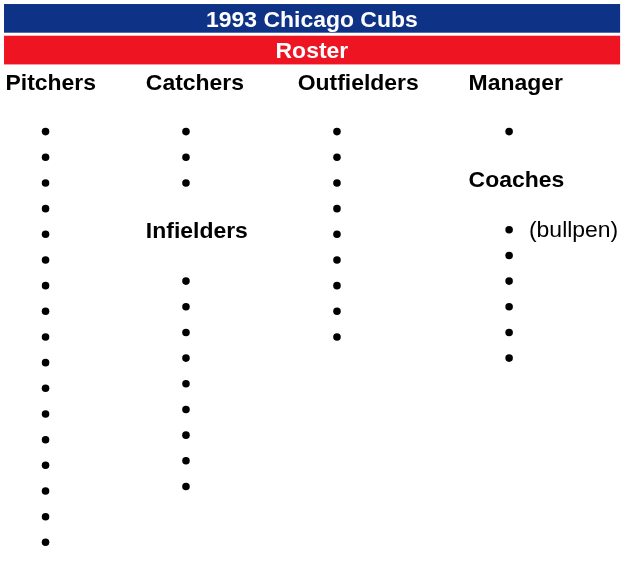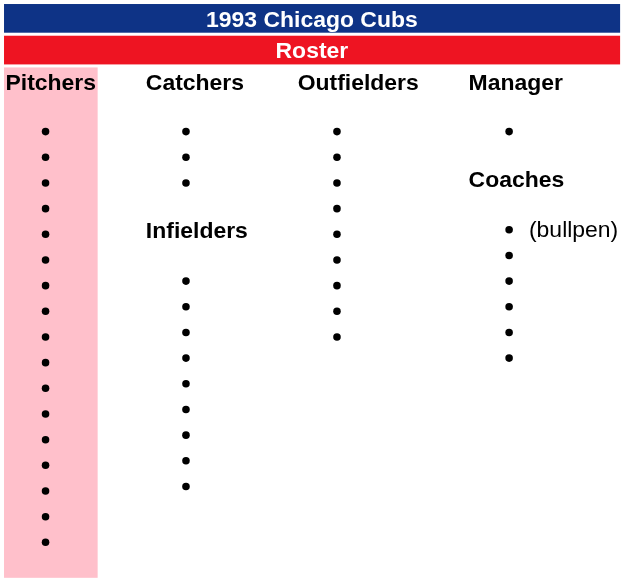Pitchers | column 1: no background -> pink background
